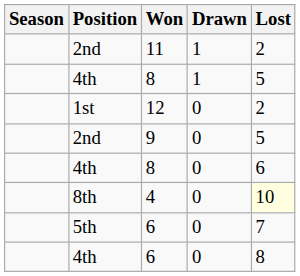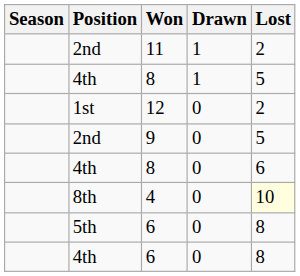5th / 6 | Lost: 7 -> 8
